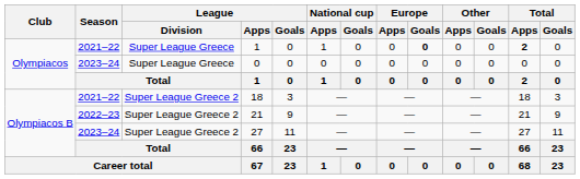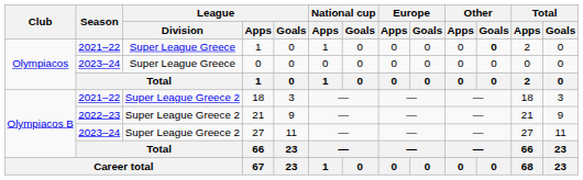2021–22 / 1 | Europe / Goals: bold -> normal
2021–22 / 1 | Other / Goals: normal -> bold
2021–22 / 1 | Total / Apps: bold -> normal
